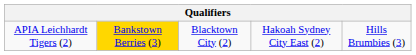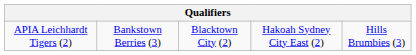APIA Leichhardt Tigers (2) | column 2: gold background -> no background
